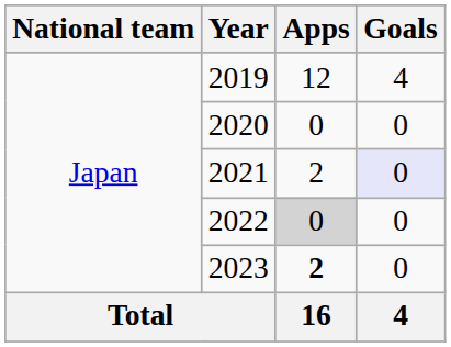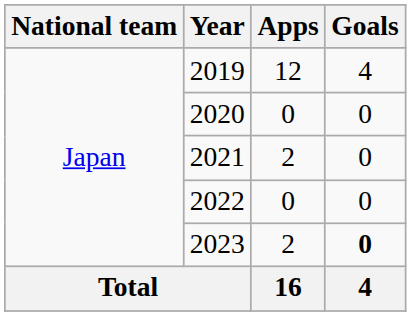2021 | Goals: lavender background -> no background
2022 | Apps: lightgrey background -> no background
2023 | Apps: bold -> normal
2023 | Goals: normal -> bold
